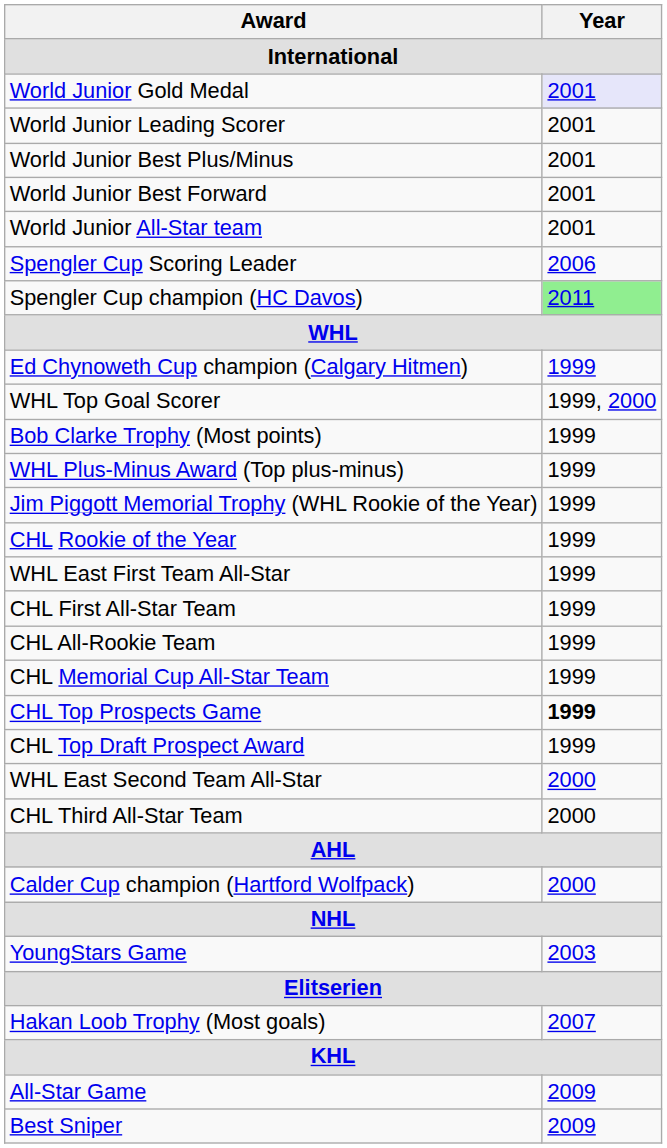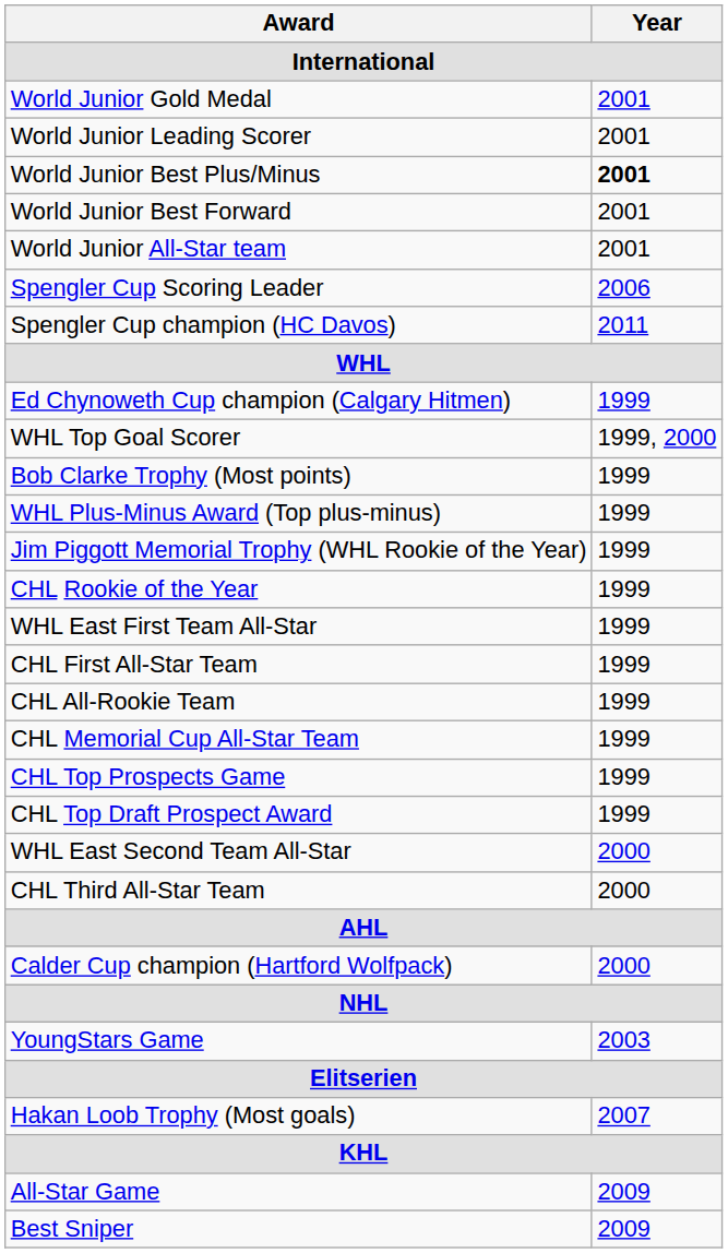World Junior Gold Medal | Year: lavender background -> no background
World Junior Best Plus/Minus | Year: normal -> bold
Spengler Cup champion (HC Davos) | Year: lightgreen background -> no background
CHL Top Prospects Game | Year: bold -> normal
